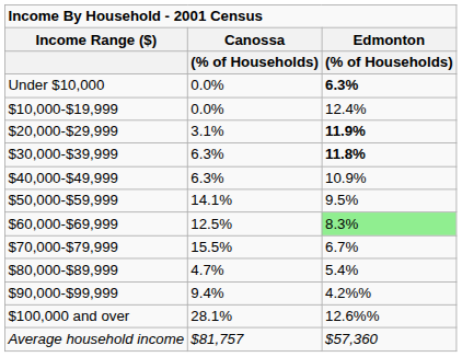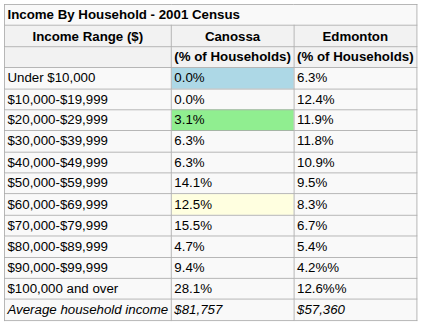Under $10,000 | Canossa / (% of Households): no background -> lightblue background
Under $10,000 | Edmonton / (% of Households): bold -> normal
$20,000-$29,999 | Canossa / (% of Households): no background -> lightgreen background
$20,000-$29,999 | Edmonton / (% of Households): bold -> normal
$30,000-$39,999 | Edmonton / (% of Households): bold -> normal
$60,000-$69,999 | Canossa / (% of Households): no background -> lightyellow background
$60,000-$69,999 | Edmonton / (% of Households): lightgreen background -> no background
